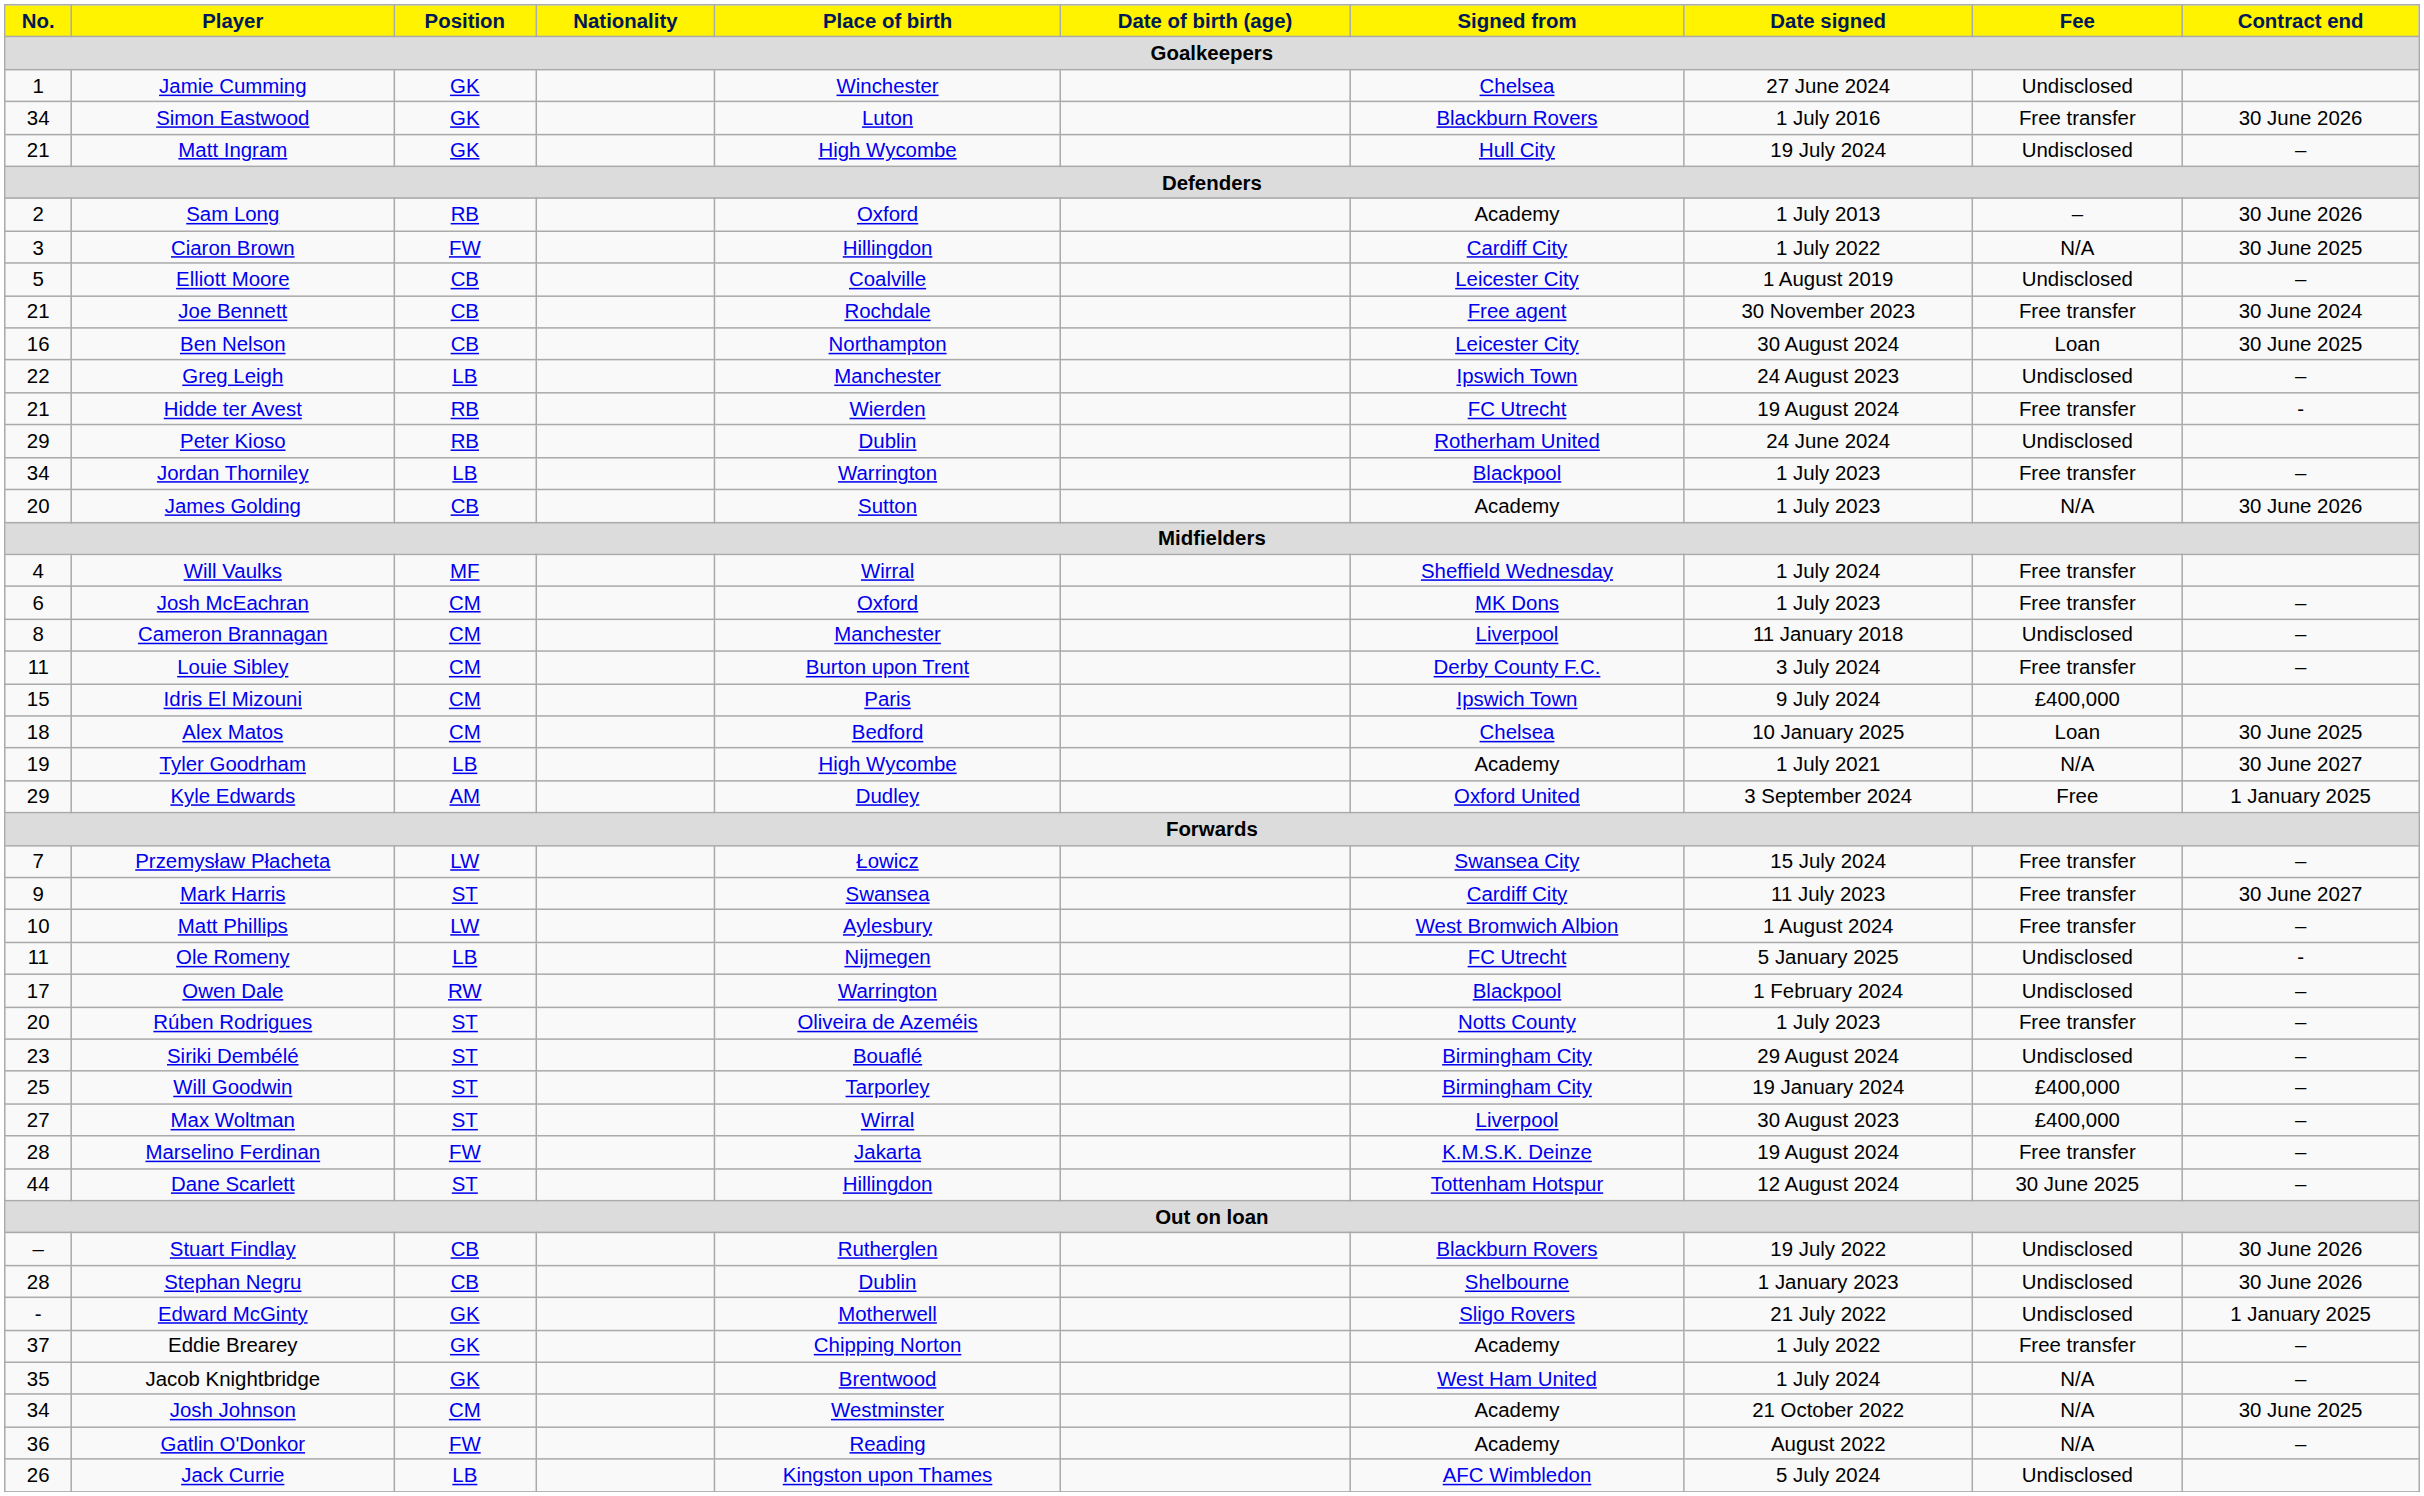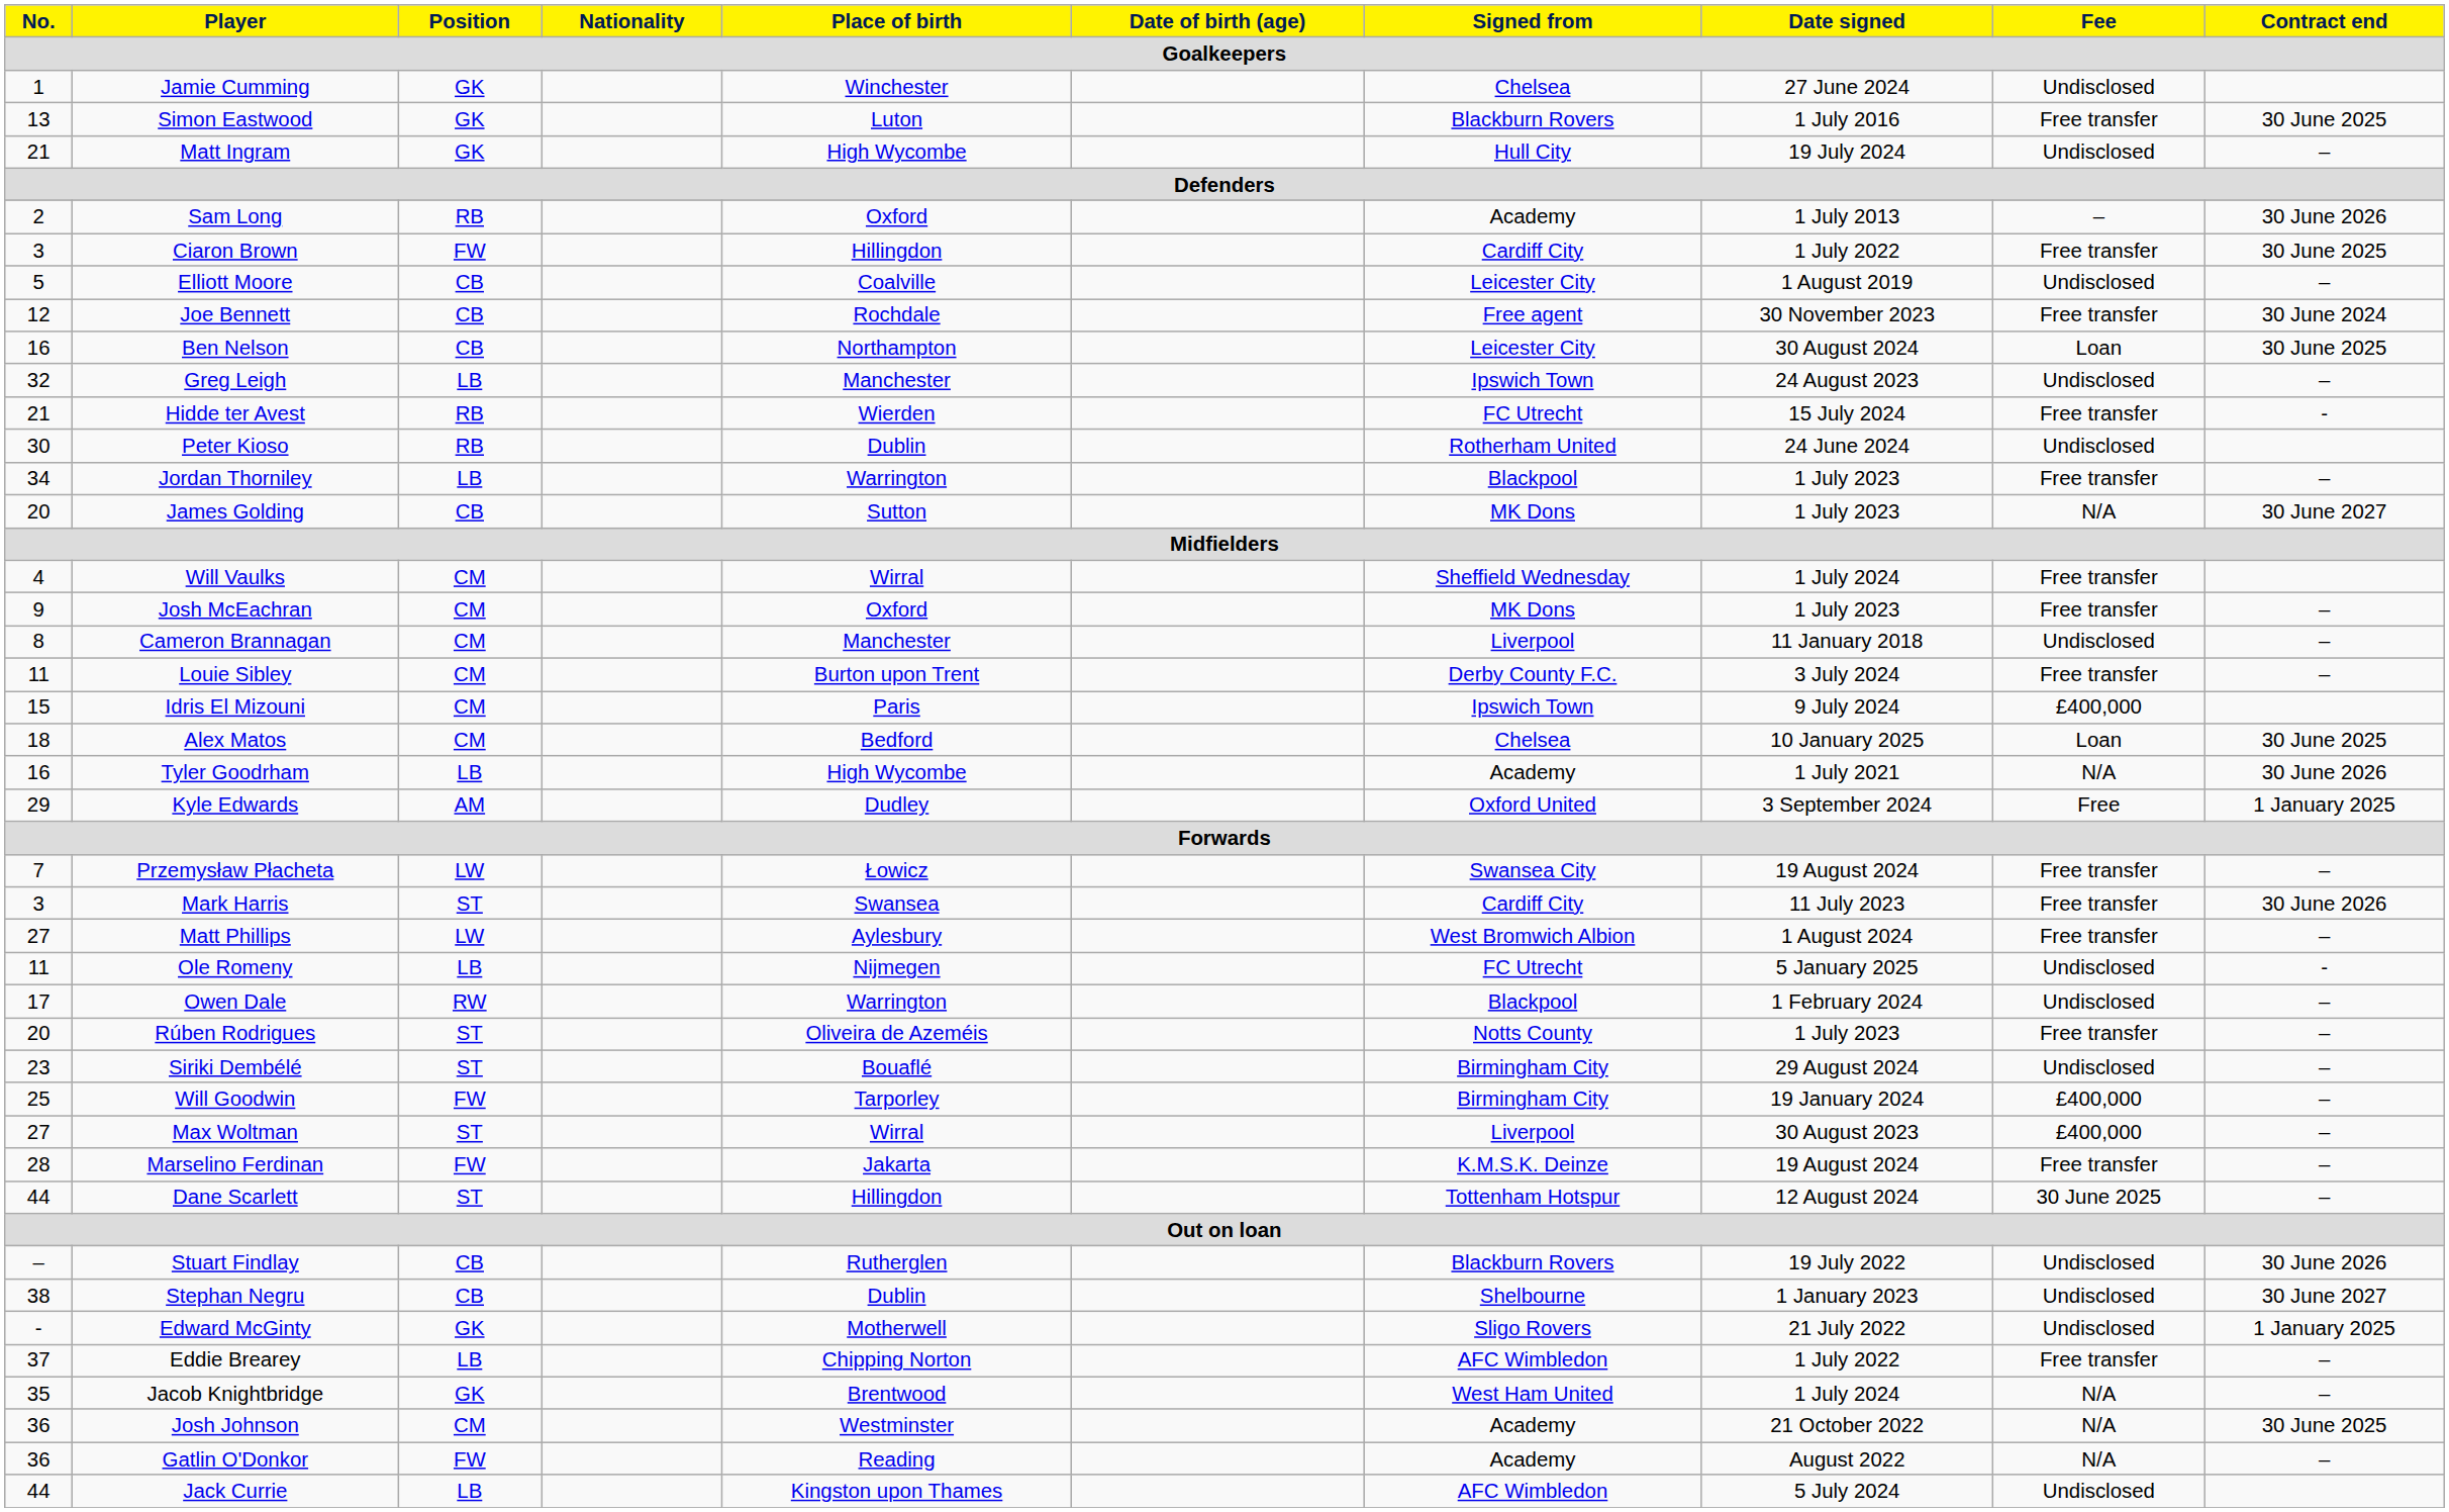Simon Eastwood | No.: 34 -> 13
Simon Eastwood | Contract end: 30 June 2026 -> 30 June 2025
Ciaron Brown | Fee: N/A -> Free transfer
Joe Bennett | No.: 21 -> 12
Greg Leigh | No.: 22 -> 32
Hidde ter Avest | Date signed: 19 August 2024 -> 15 July 2024
Peter Kioso | No.: 29 -> 30
James Golding | Signed from: Academy -> MK Dons
James Golding | Contract end: 30 June 2026 -> 30 June 2027
Will Vaulks | Position: MF -> CM
Josh McEachran | No.: 6 -> 9
Tyler Goodrham | No.: 19 -> 16
Tyler Goodrham | Contract end: 30 June 2027 -> 30 June 2026
Przemysław Płacheta | Date signed: 15 July 2024 -> 19 August 2024
Mark Harris | No.: 9 -> 3
Mark Harris | Contract end: 30 June 2027 -> 30 June 2026
Matt Phillips | No.: 10 -> 27
Will Goodwin | Position: ST -> FW
Stephan Negru | No.: 28 -> 38
Stephan Negru | Contract end: 30 June 2026 -> 30 June 2027
Eddie Brearey | Position: GK -> LB
Eddie Brearey | Signed from: Academy -> AFC Wimbledon
Josh Johnson | No.: 34 -> 36
Jack Currie | No.: 26 -> 44
